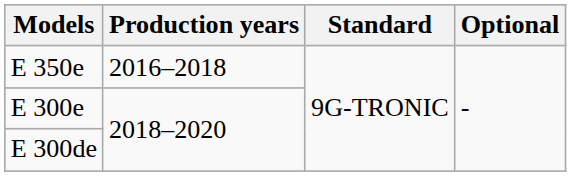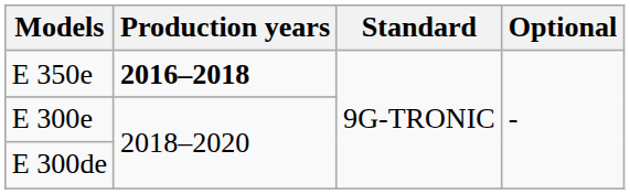E 350e | Production years: normal -> bold
